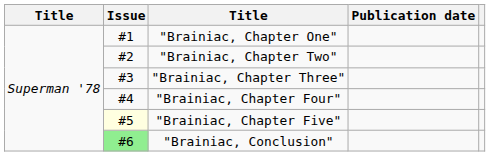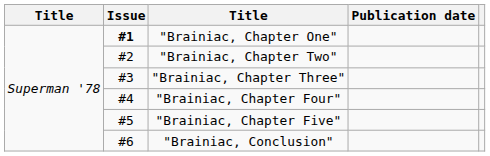"Brainiac, Chapter One" | Issue: normal -> bold
"Brainiac, Chapter Five" | Issue: lightyellow background -> no background
"Brainiac, Conclusion" | Issue: lightgreen background -> no background
